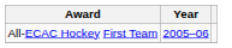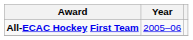row 2 | Award: normal -> bold
